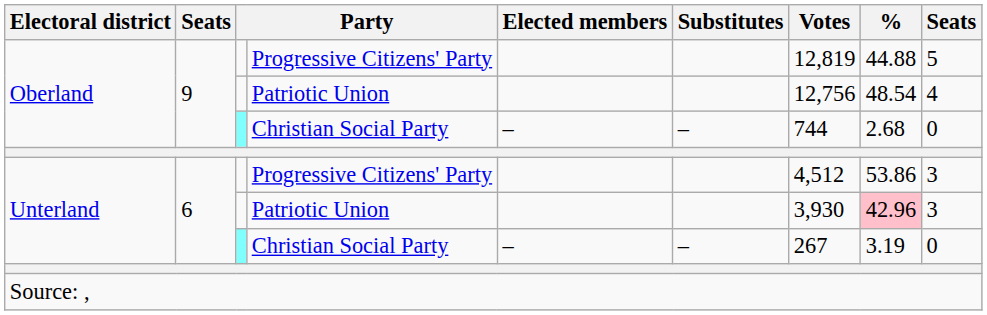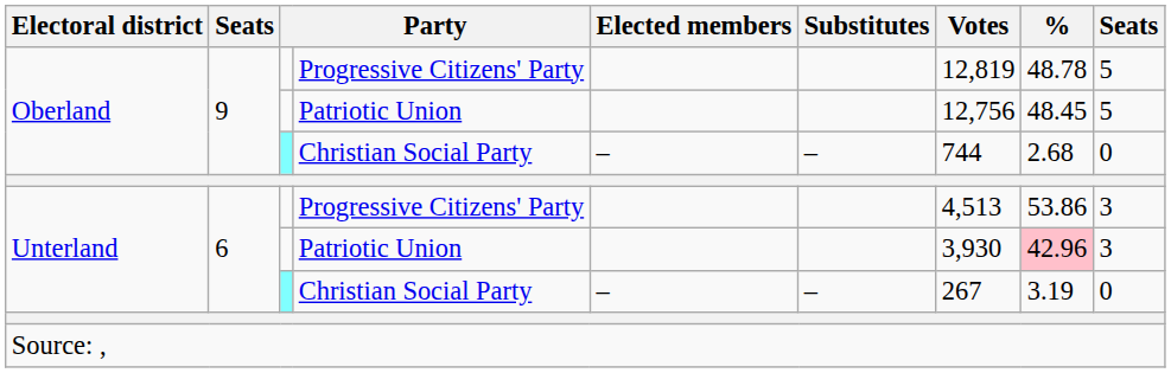Oberland / Progressive Citizens' Party | %: 44.88 -> 48.78
Oberland / Patriotic Union | %: 48.54 -> 48.45
Oberland / Patriotic Union | column 9: 4 -> 5
Unterland / Progressive Citizens' Party | Votes: 4,512 -> 4,513
